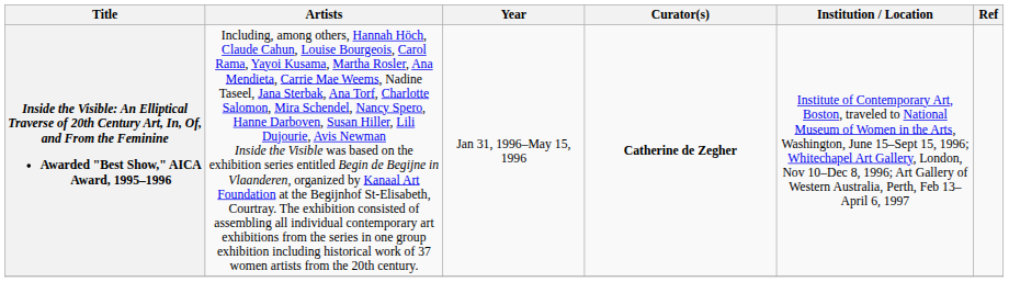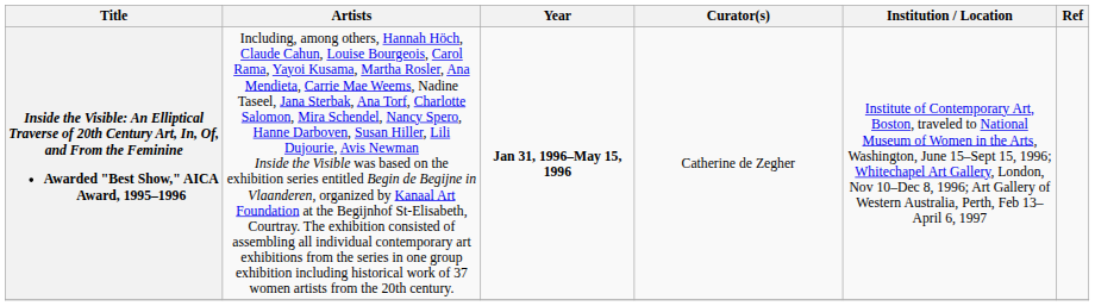row 2 | Year: normal -> bold
row 2 | Curator(s): bold -> normal
